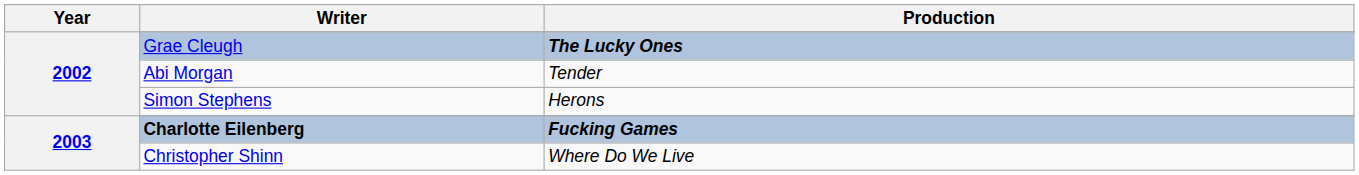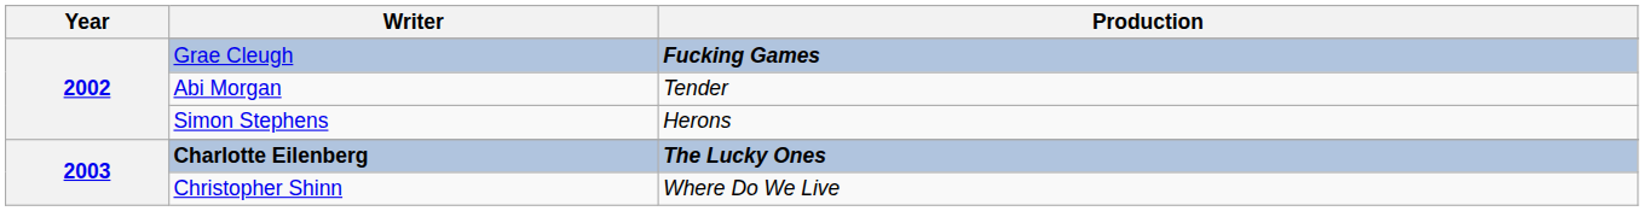Grae Cleugh | Production: The Lucky Ones -> Fucking Games
Charlotte Eilenberg | Production: Fucking Games -> The Lucky Ones
